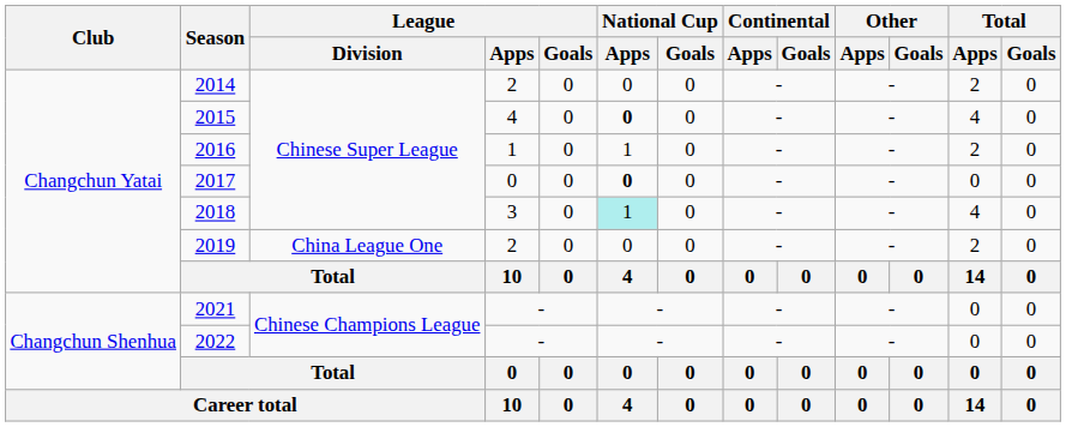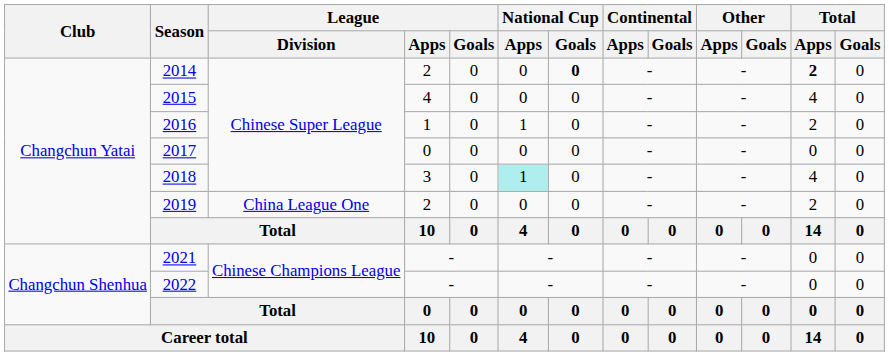2014 | National Cup / Goals: normal -> bold
2014 | Total / Apps: normal -> bold
2015 | National Cup / Apps: bold -> normal
2017 | National Cup / Apps: bold -> normal
